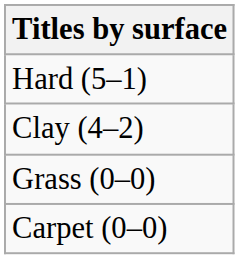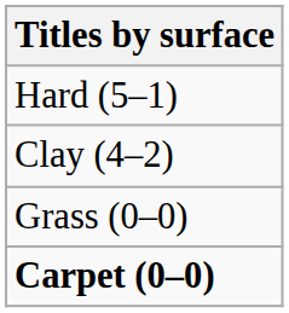row 5 | column 1: normal -> bold
